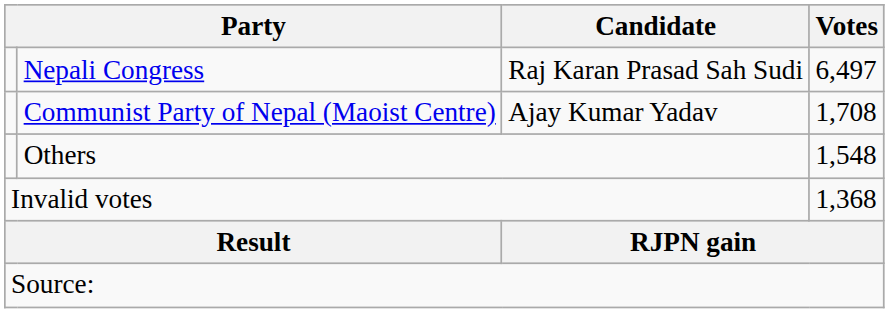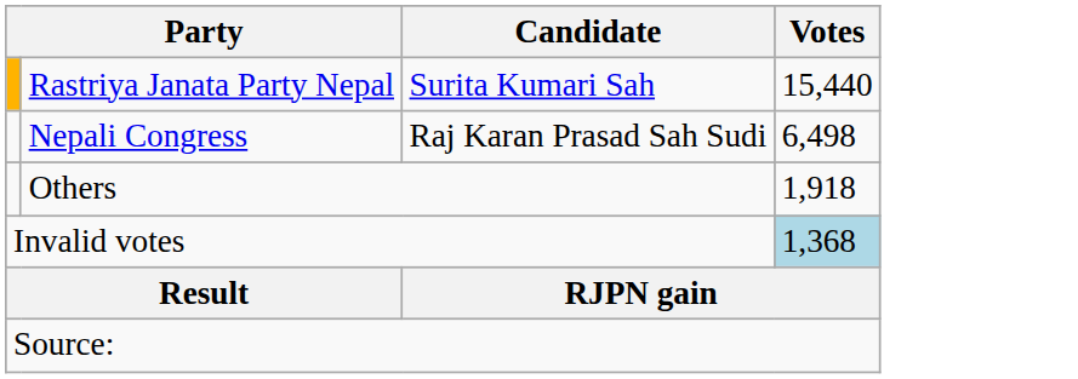+ row: Rastriya Janata Party Nepal | Surita Kumari Sah | 15,440
Nepali Congress | Votes: 6,497 -> 6,498
- row: Communist Party of Nepal (Maoist Centre) | Ajay Kumar Yadav | 1,708
Others | Votes: 1,548 -> 1,918
Invalid votes | Votes: no background -> lightblue background
